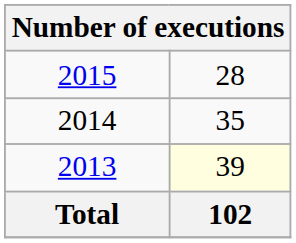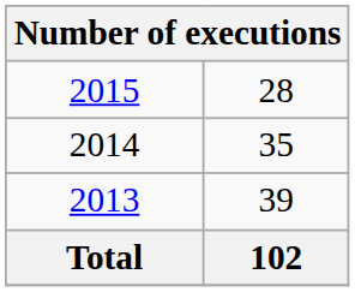2013 | column 2: lightyellow background -> no background
